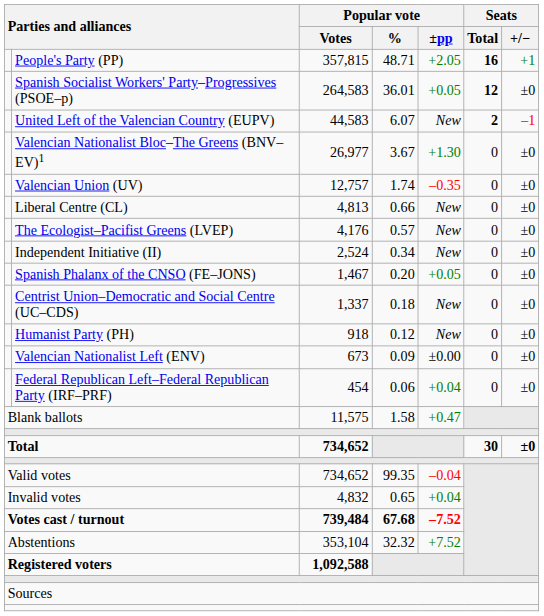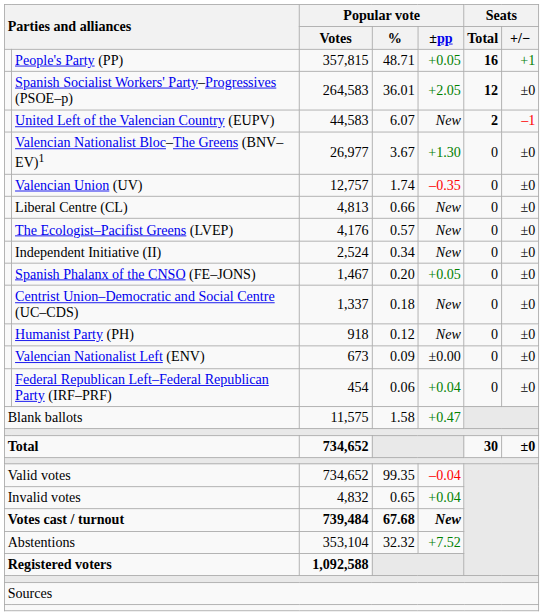People's Party (PP) | Popular vote / ±pp: +2.05 -> +0.05
Spanish Socialist Workers' Party–Progressives (PSOE–p) | Popular vote / ±pp: +0.05 -> +2.05
Votes cast / turnout | Popular vote / ±pp: –7.52 -> New
